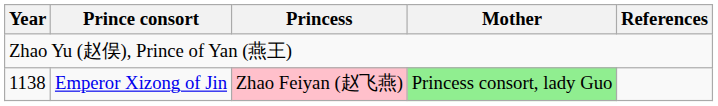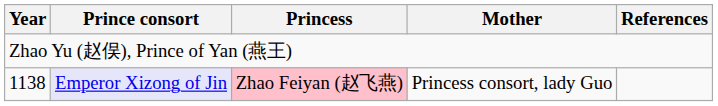1138 | Prince consort: no background -> lavender background
1138 | Mother: lightgreen background -> no background
